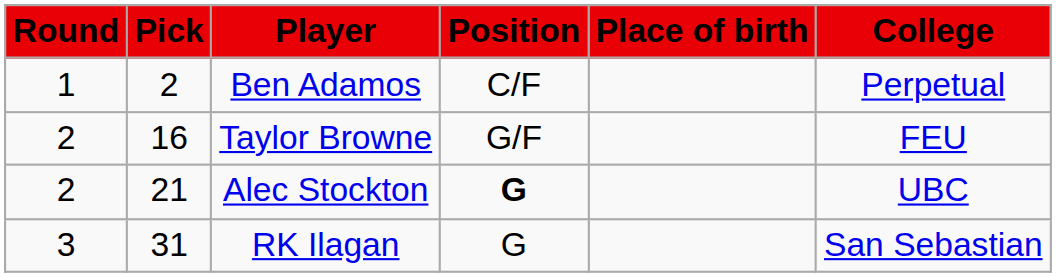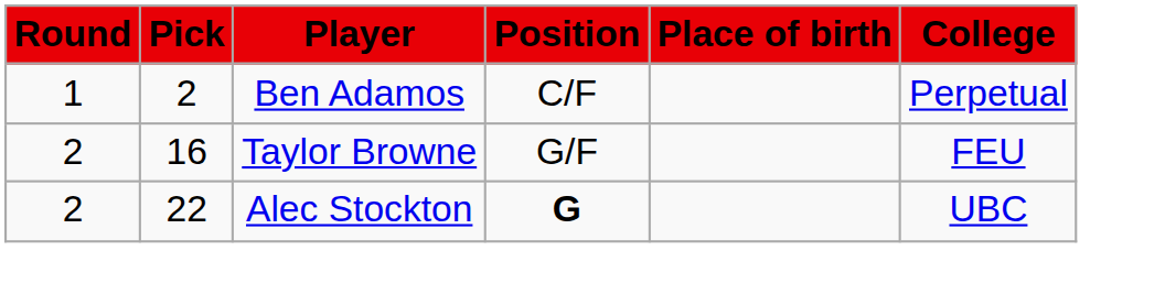Alec Stockton | Pick: 21 -> 22
- row: 3 | 31 | RK Ilagan | G | San Sebastian
